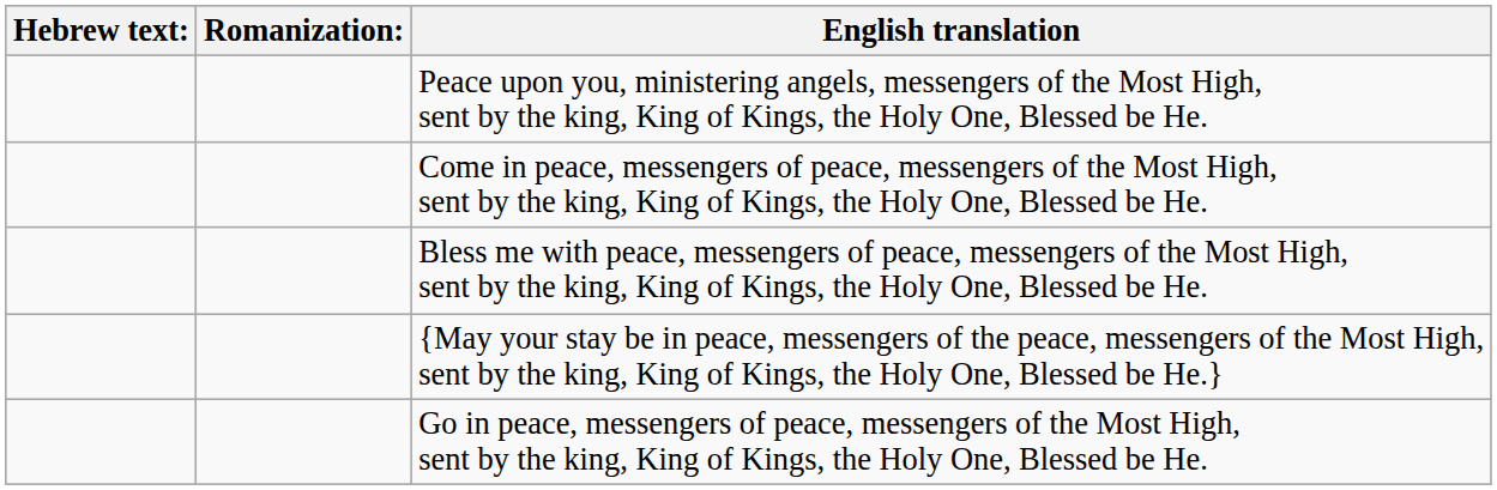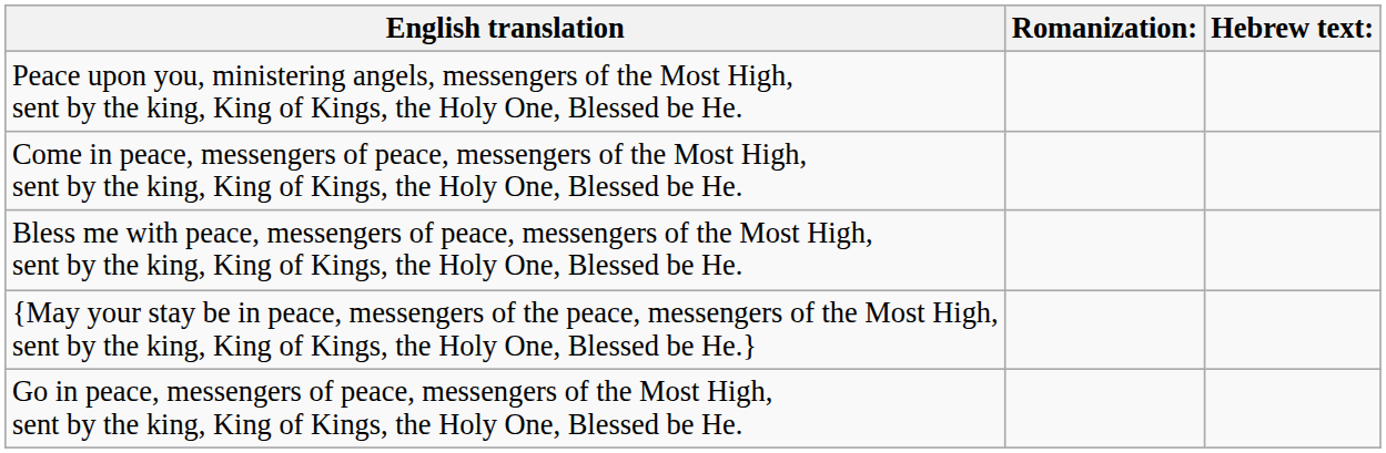columns swapped: Hebrew text: <-> English translation
